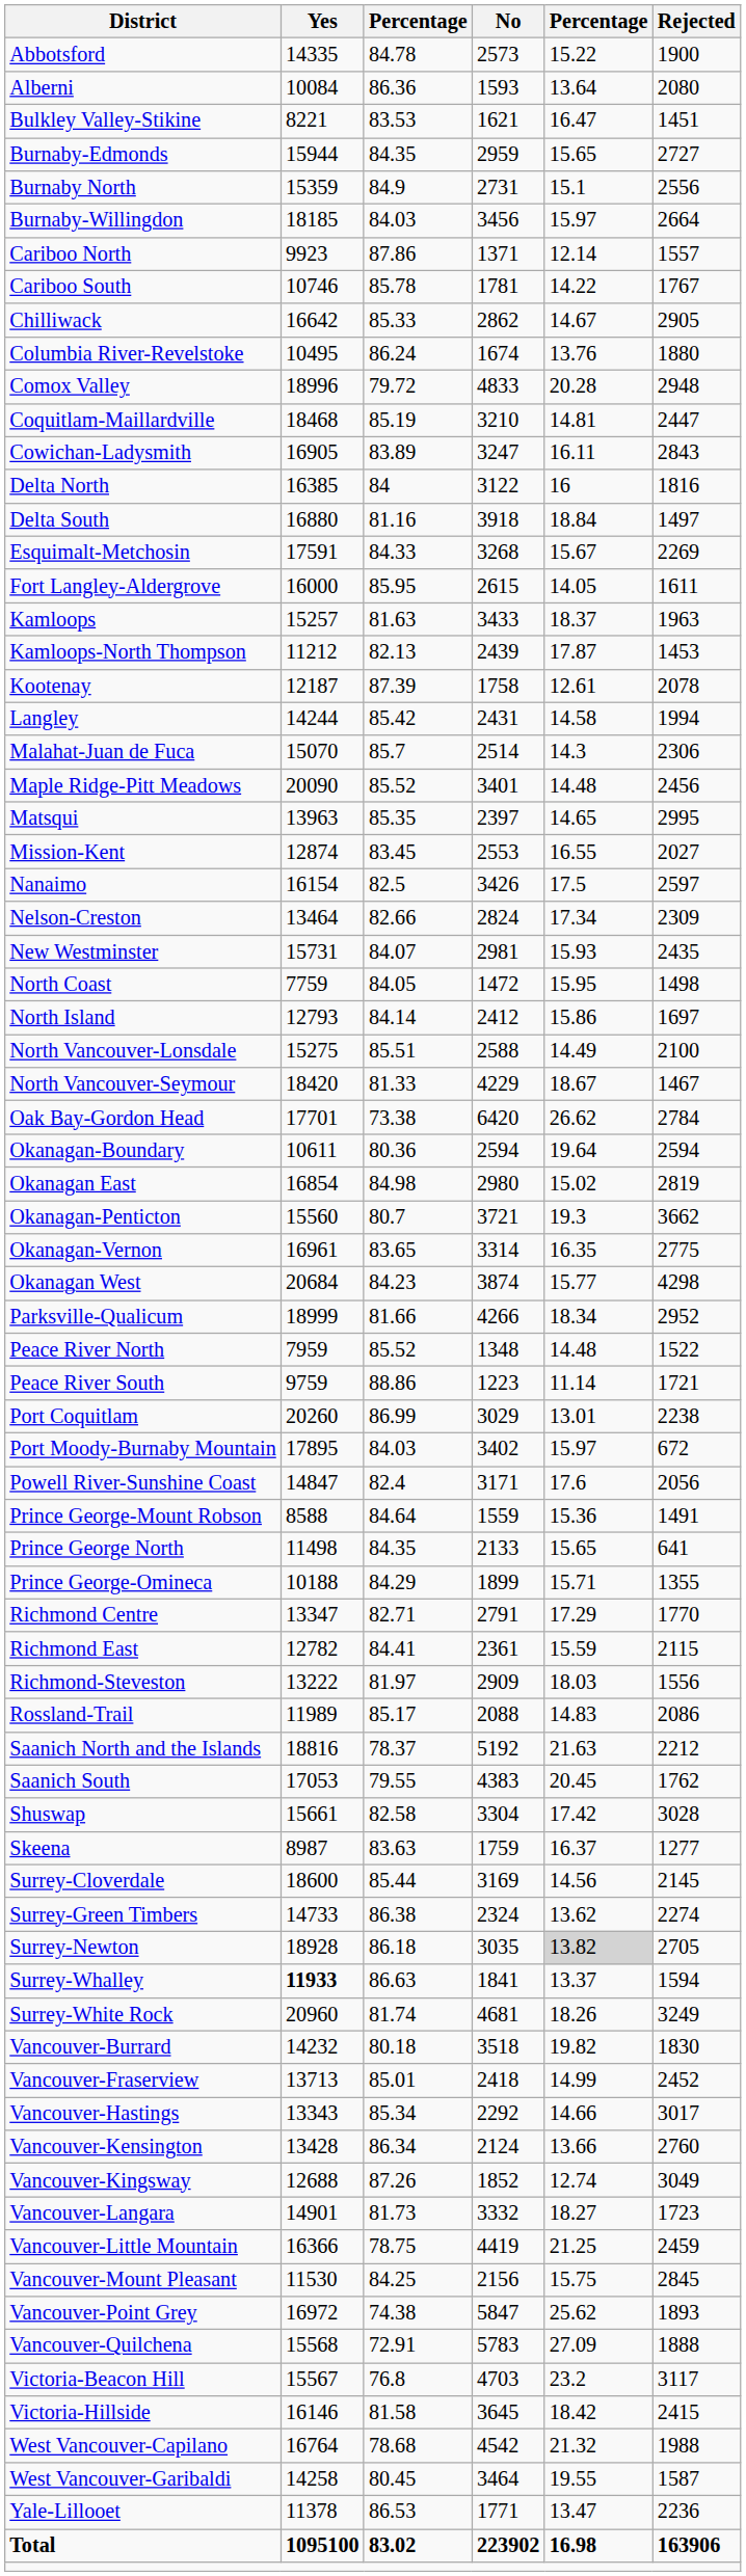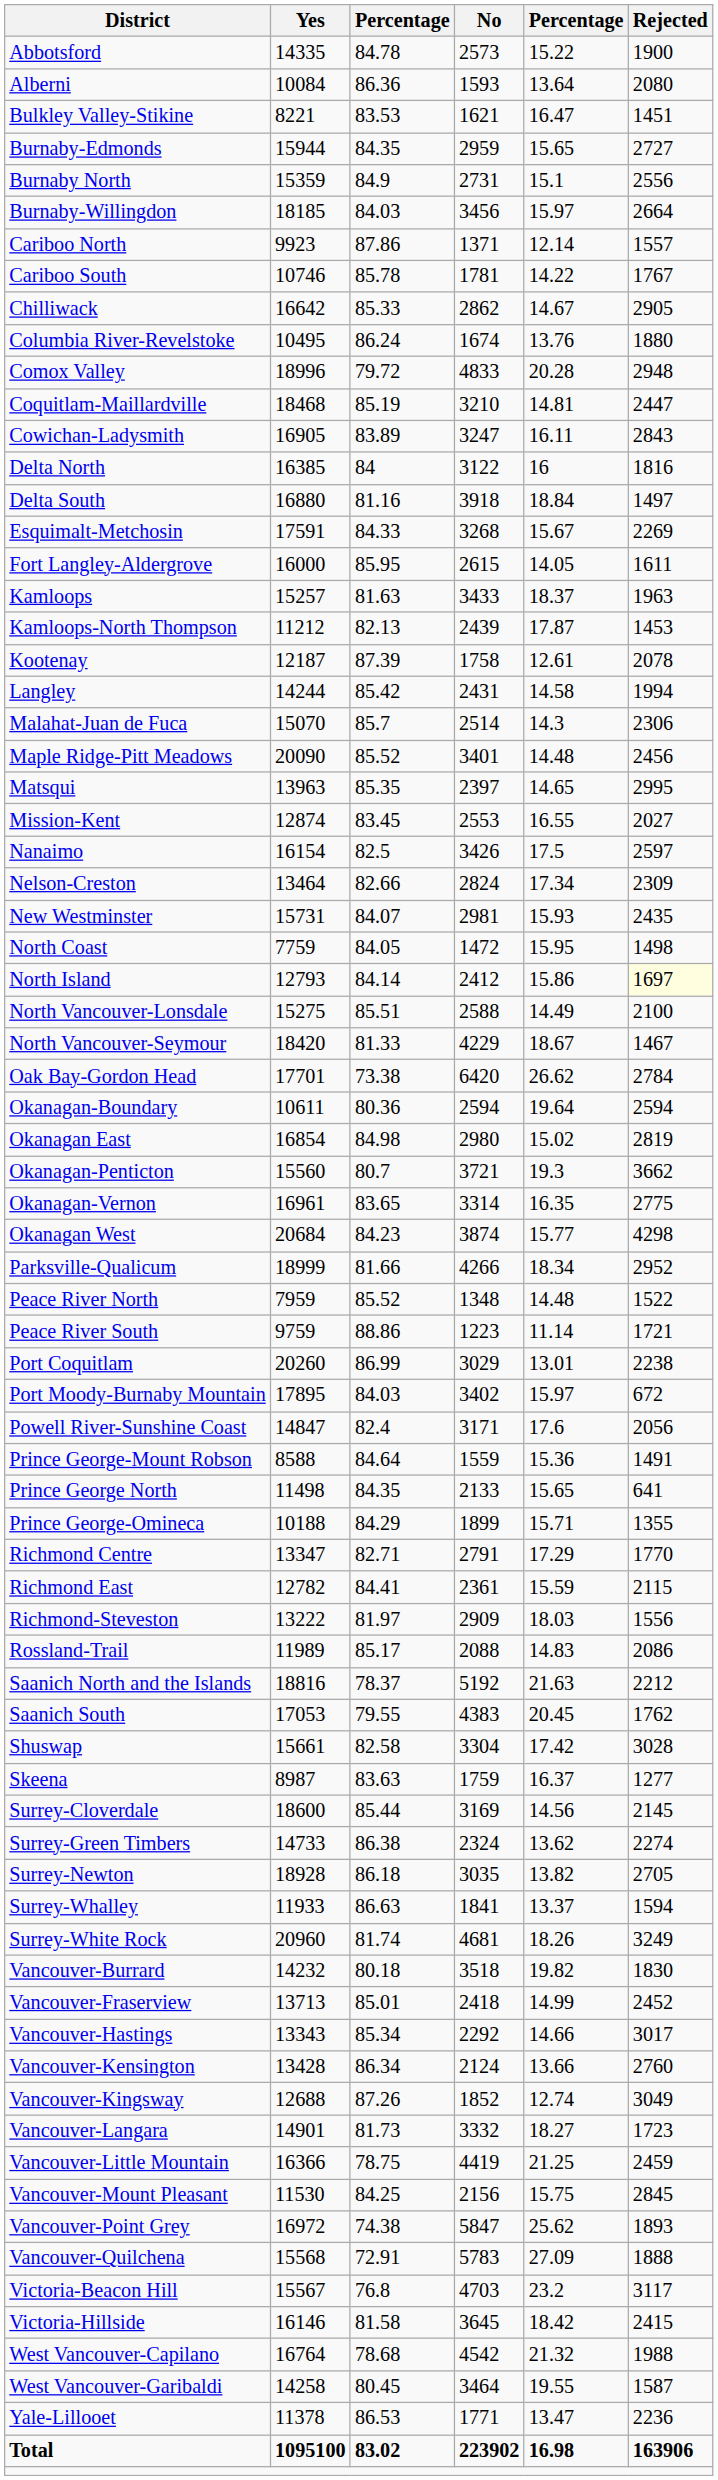North Island | Rejected: no background -> lightyellow background
Surrey-Newton | column 5: lightgrey background -> no background
Surrey-Whalley | Yes: bold -> normal
